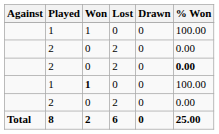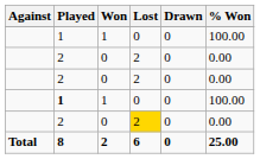row 4 | % Won: bold -> normal
row 5 | Played: normal -> bold
row 5 | Won: bold -> normal
row 6 | Lost: no background -> gold background
